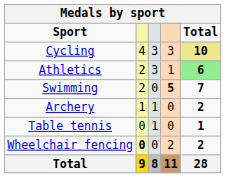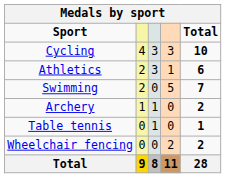Cycling | Total: khaki background -> no background
Athletics | Total: lightgreen background -> no background
Swimming | column 4: bold -> normal
Wheelchair fencing | column 2: bold -> normal
